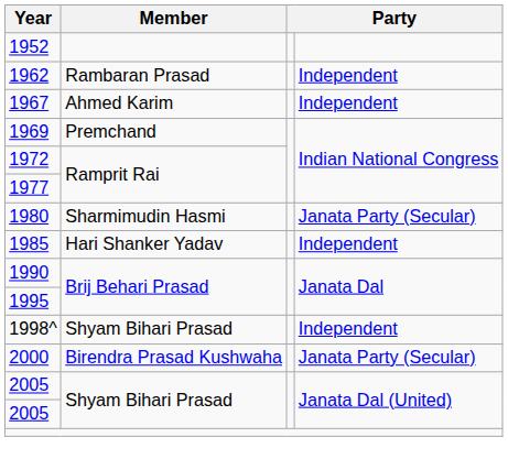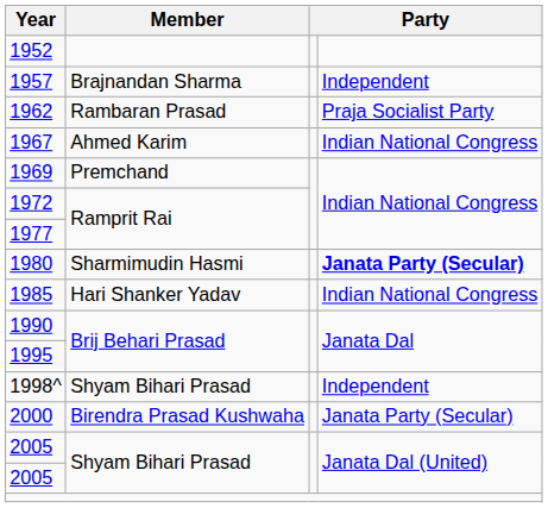+ row: 1957 | Brajnandan Sharma | Independent
1962 | column 4: Independent -> Praja Socialist Party
1967 | column 4: Independent -> Indian National Congress
1980 | column 4: normal -> bold
1985 | column 4: Independent -> Indian National Congress
